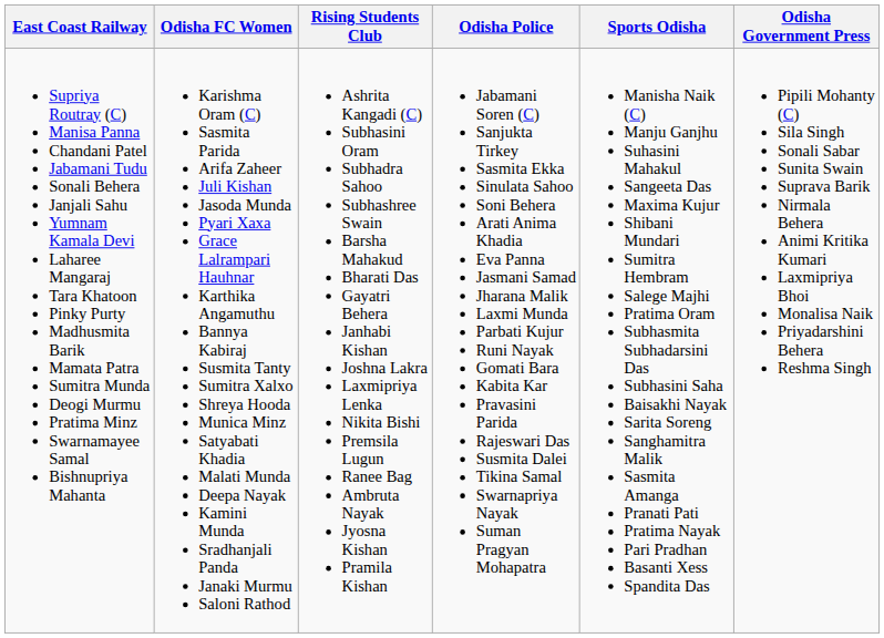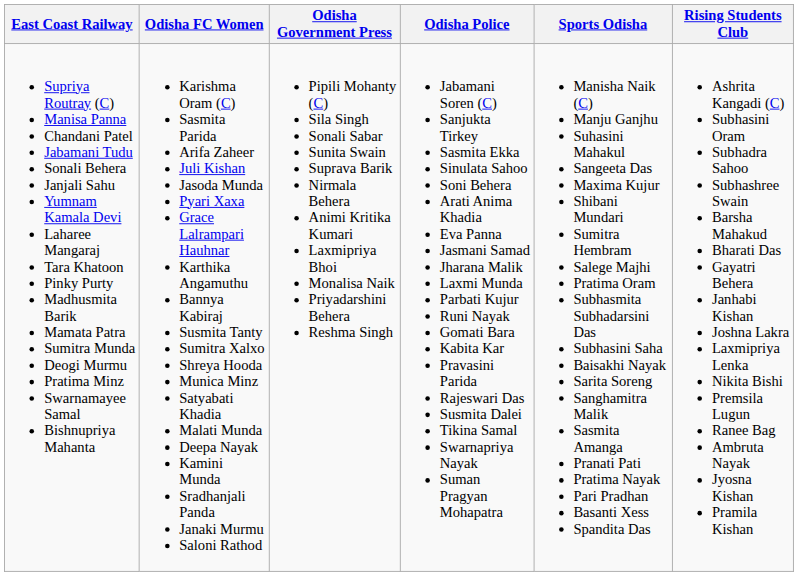columns swapped: Odisha Government Press <-> Rising Students Club
